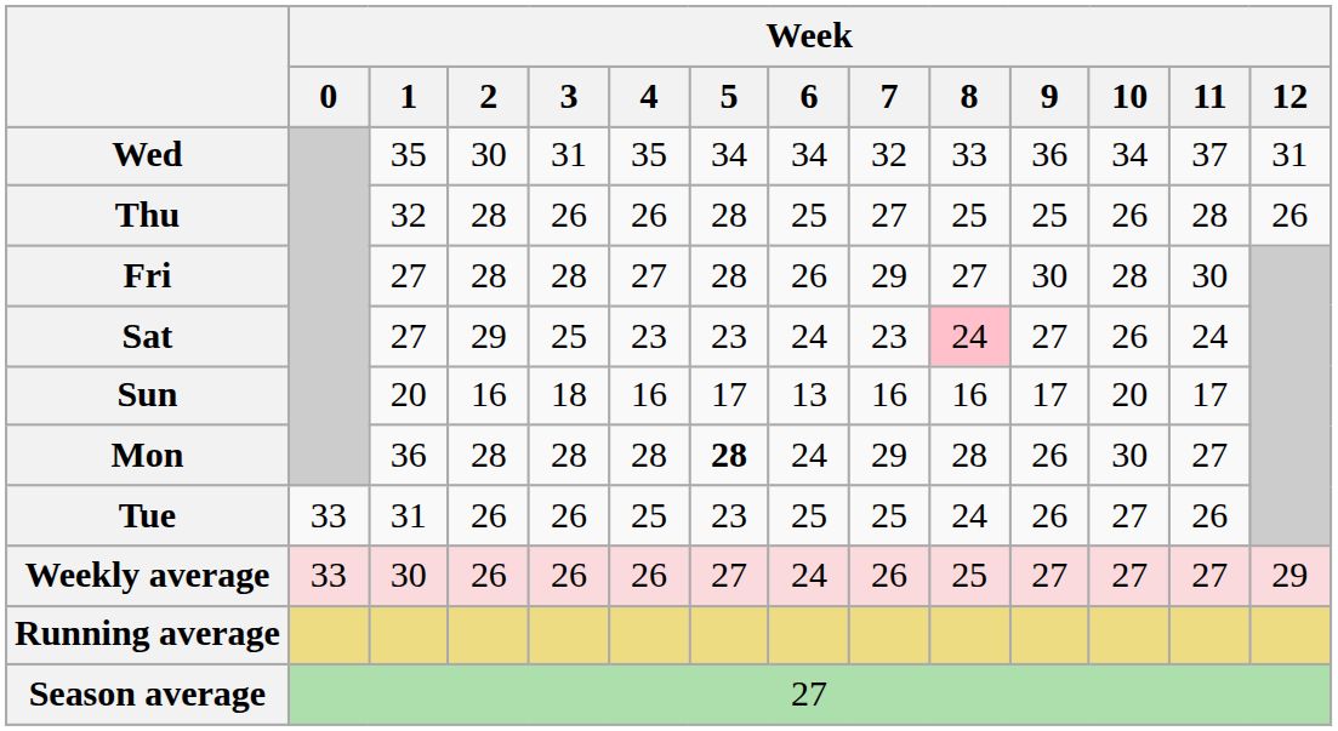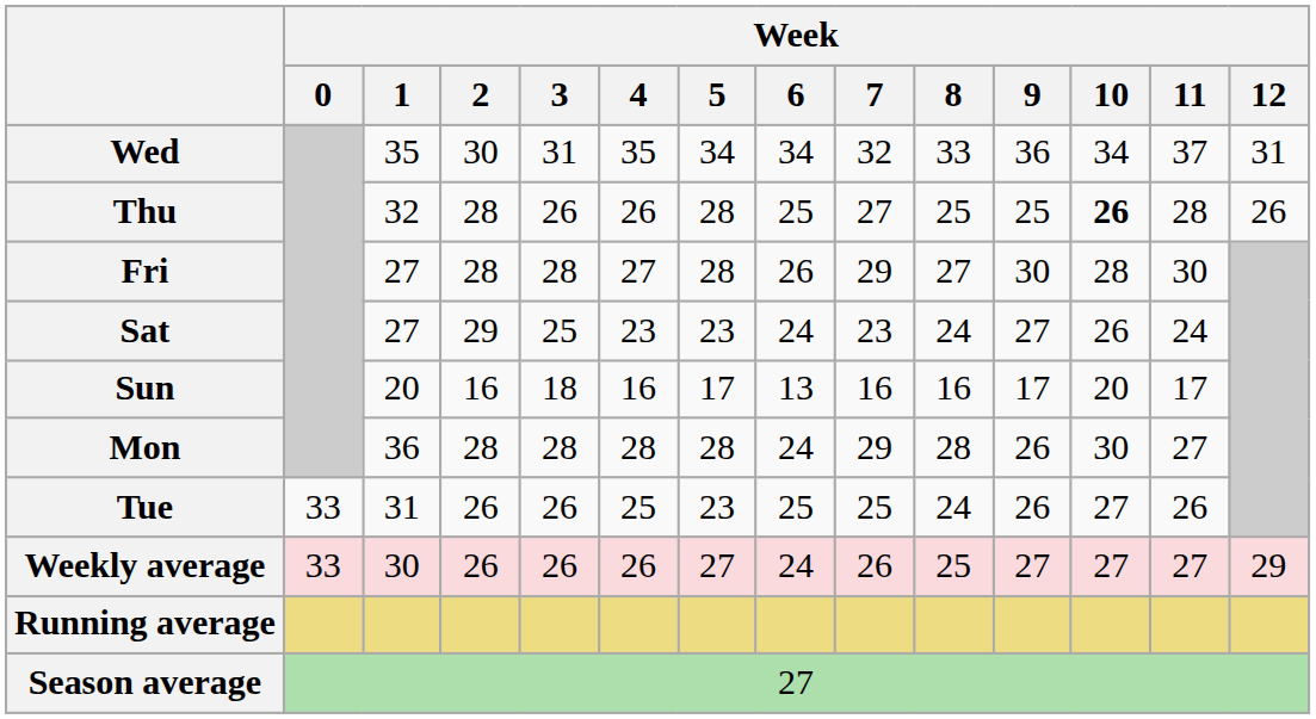Thu | Week / 10: normal -> bold
Sat | Week / 8: pink background -> no background
Mon | Week / 5: bold -> normal
